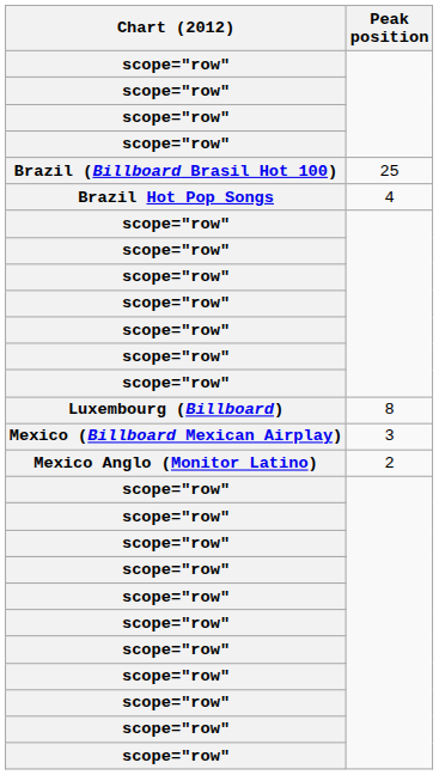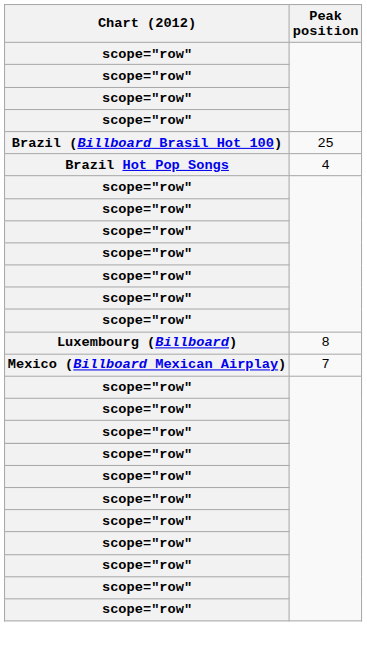Mexico (Billboard Mexican Airplay) | Peak position: 3 -> 7
- row: Mexico Anglo (Monitor Latino) | 2
